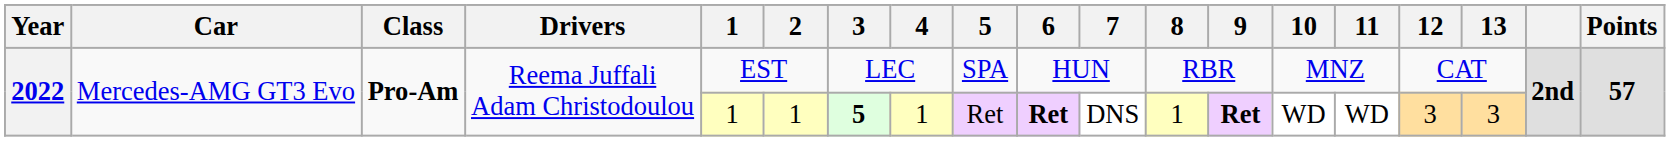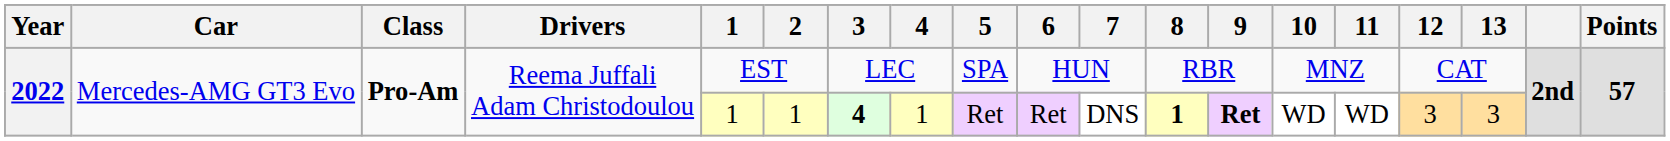row 3 | 3: 5 -> 4
row 3 | 6: bold -> normal
row 3 | 8: normal -> bold
